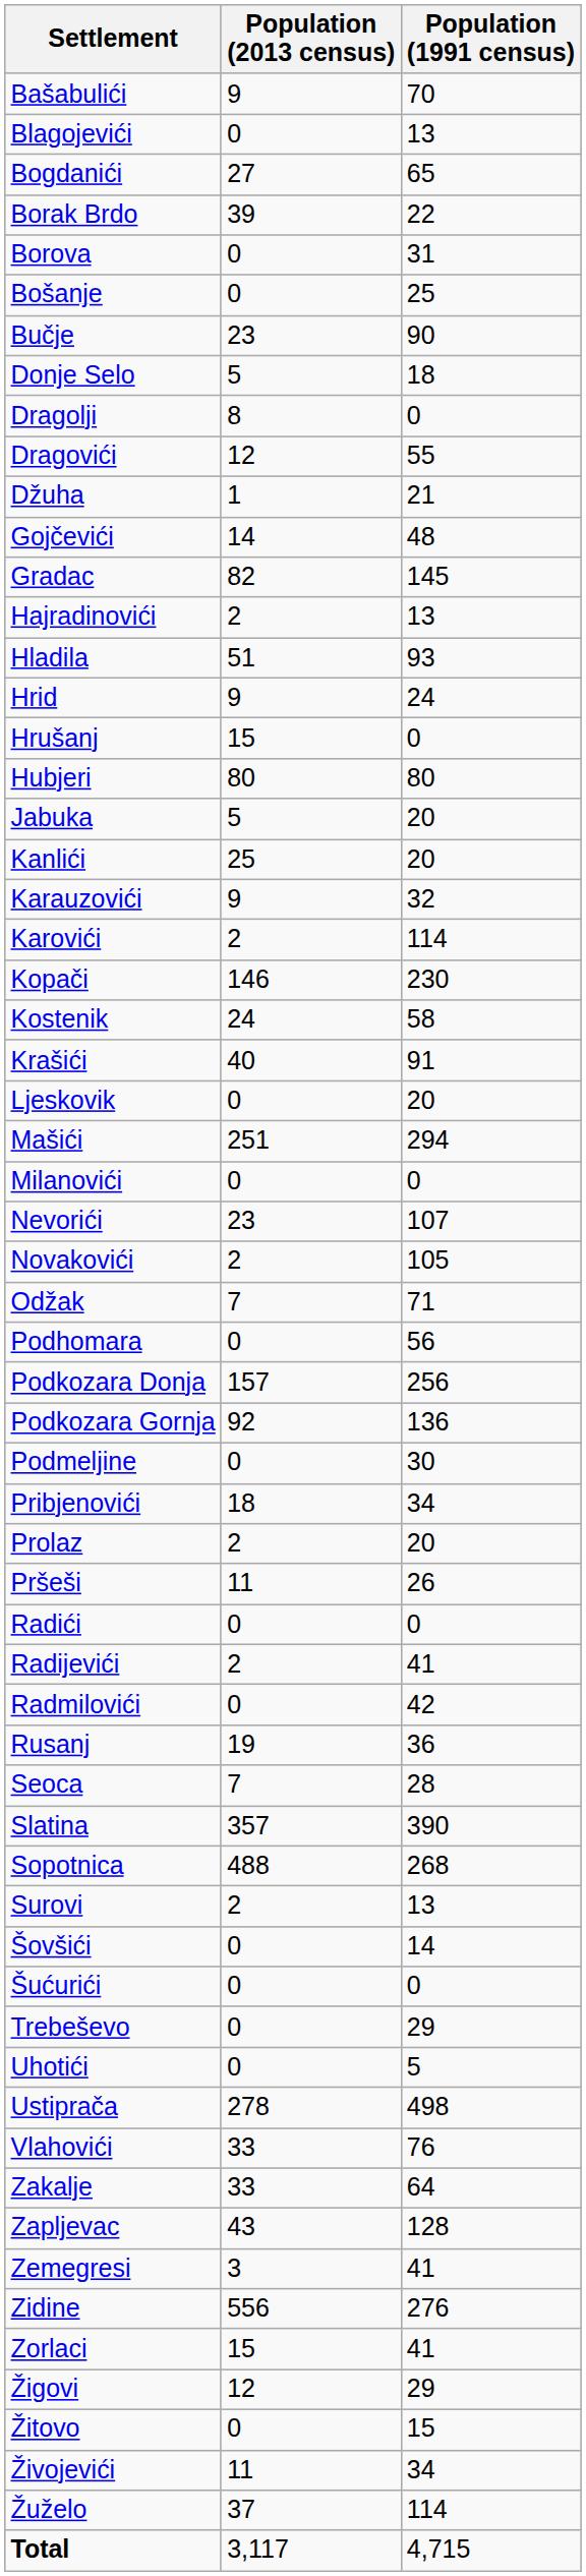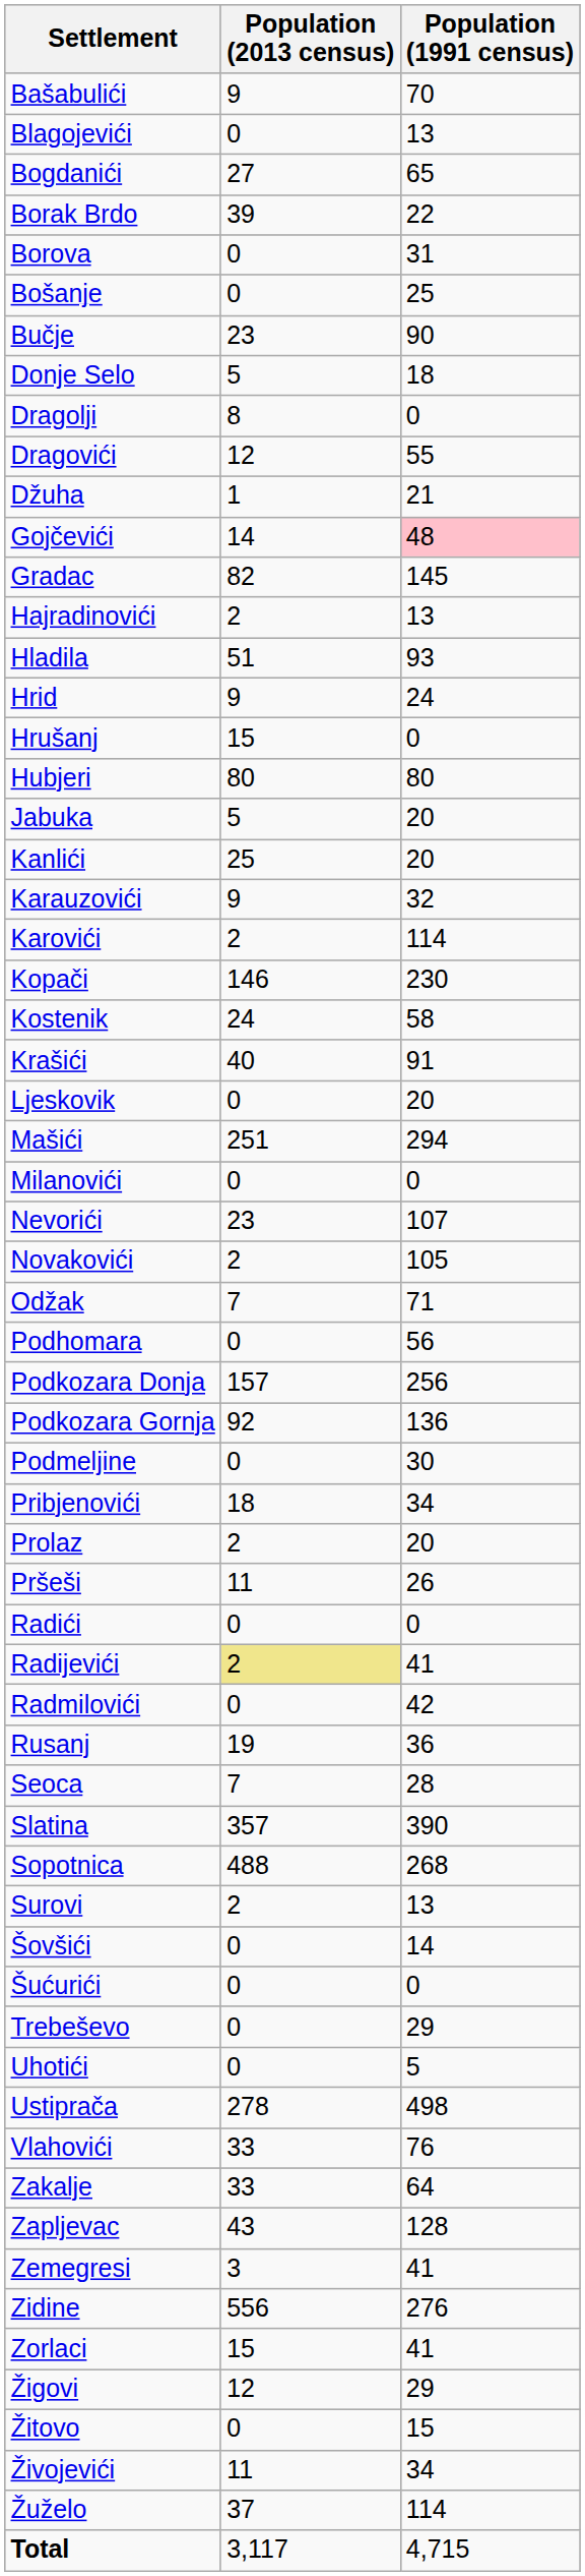Gojčevići | Population (1991 census): no background -> pink background
Radijevići | Population (2013 census): no background -> khaki background
